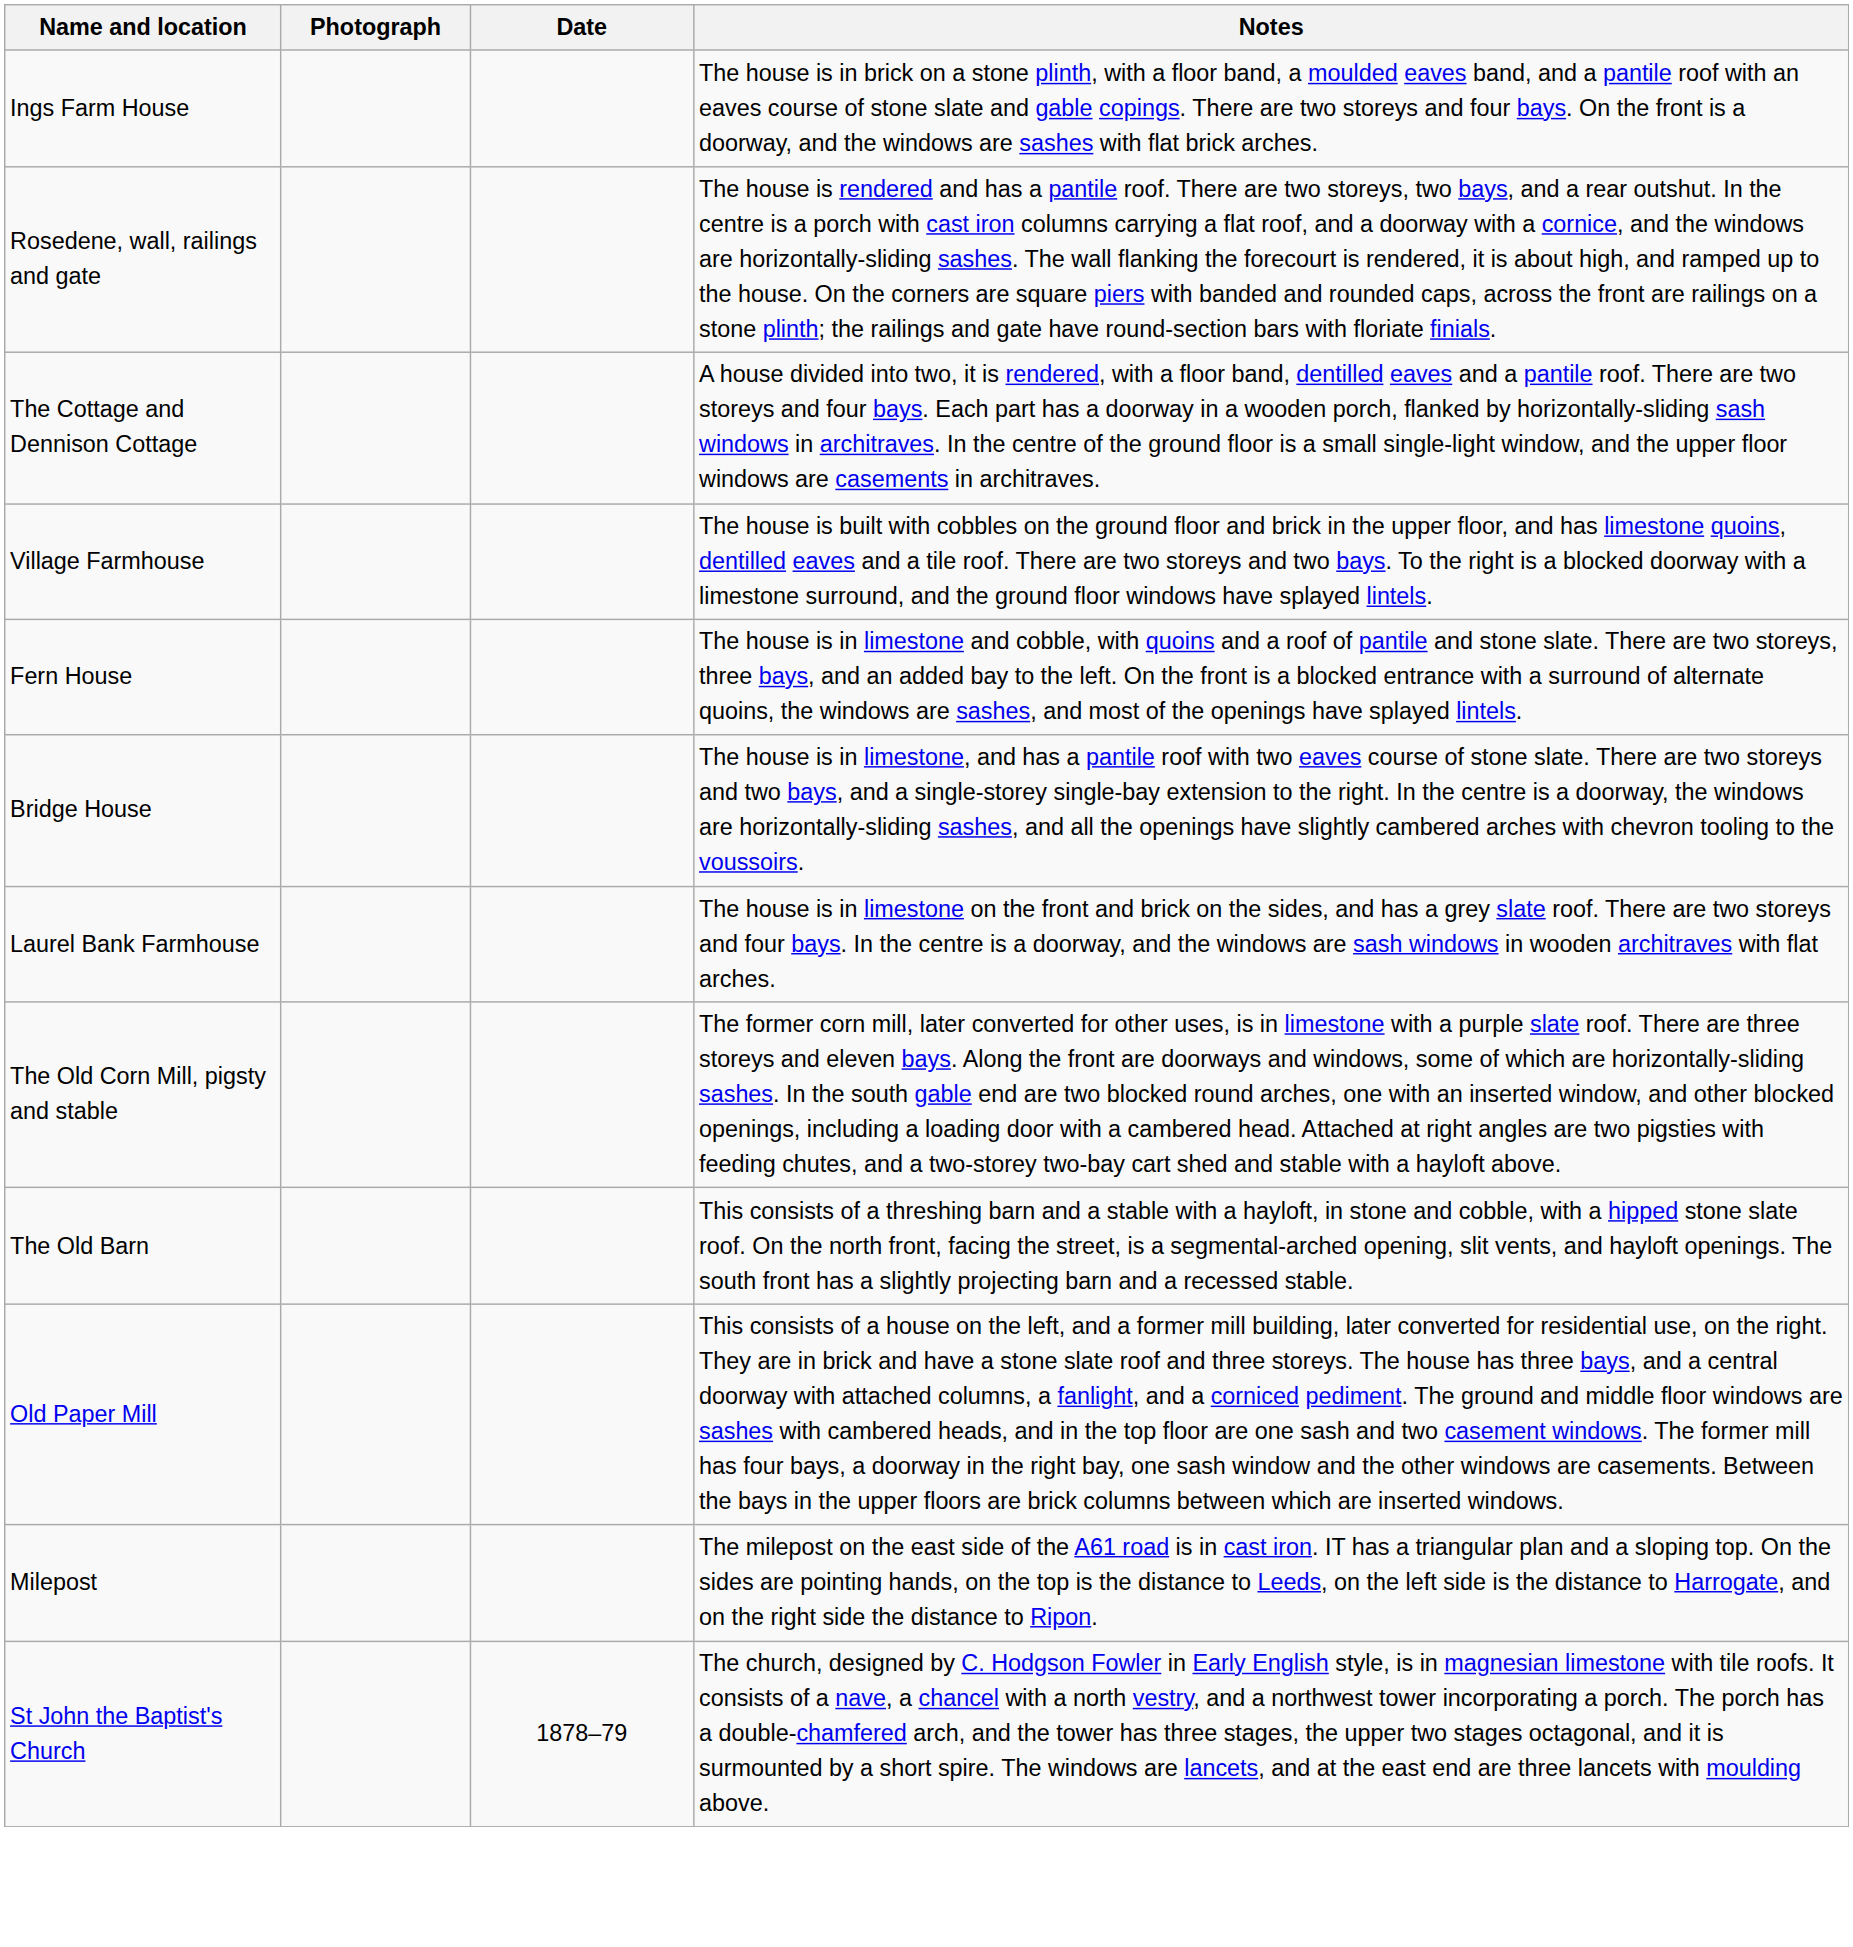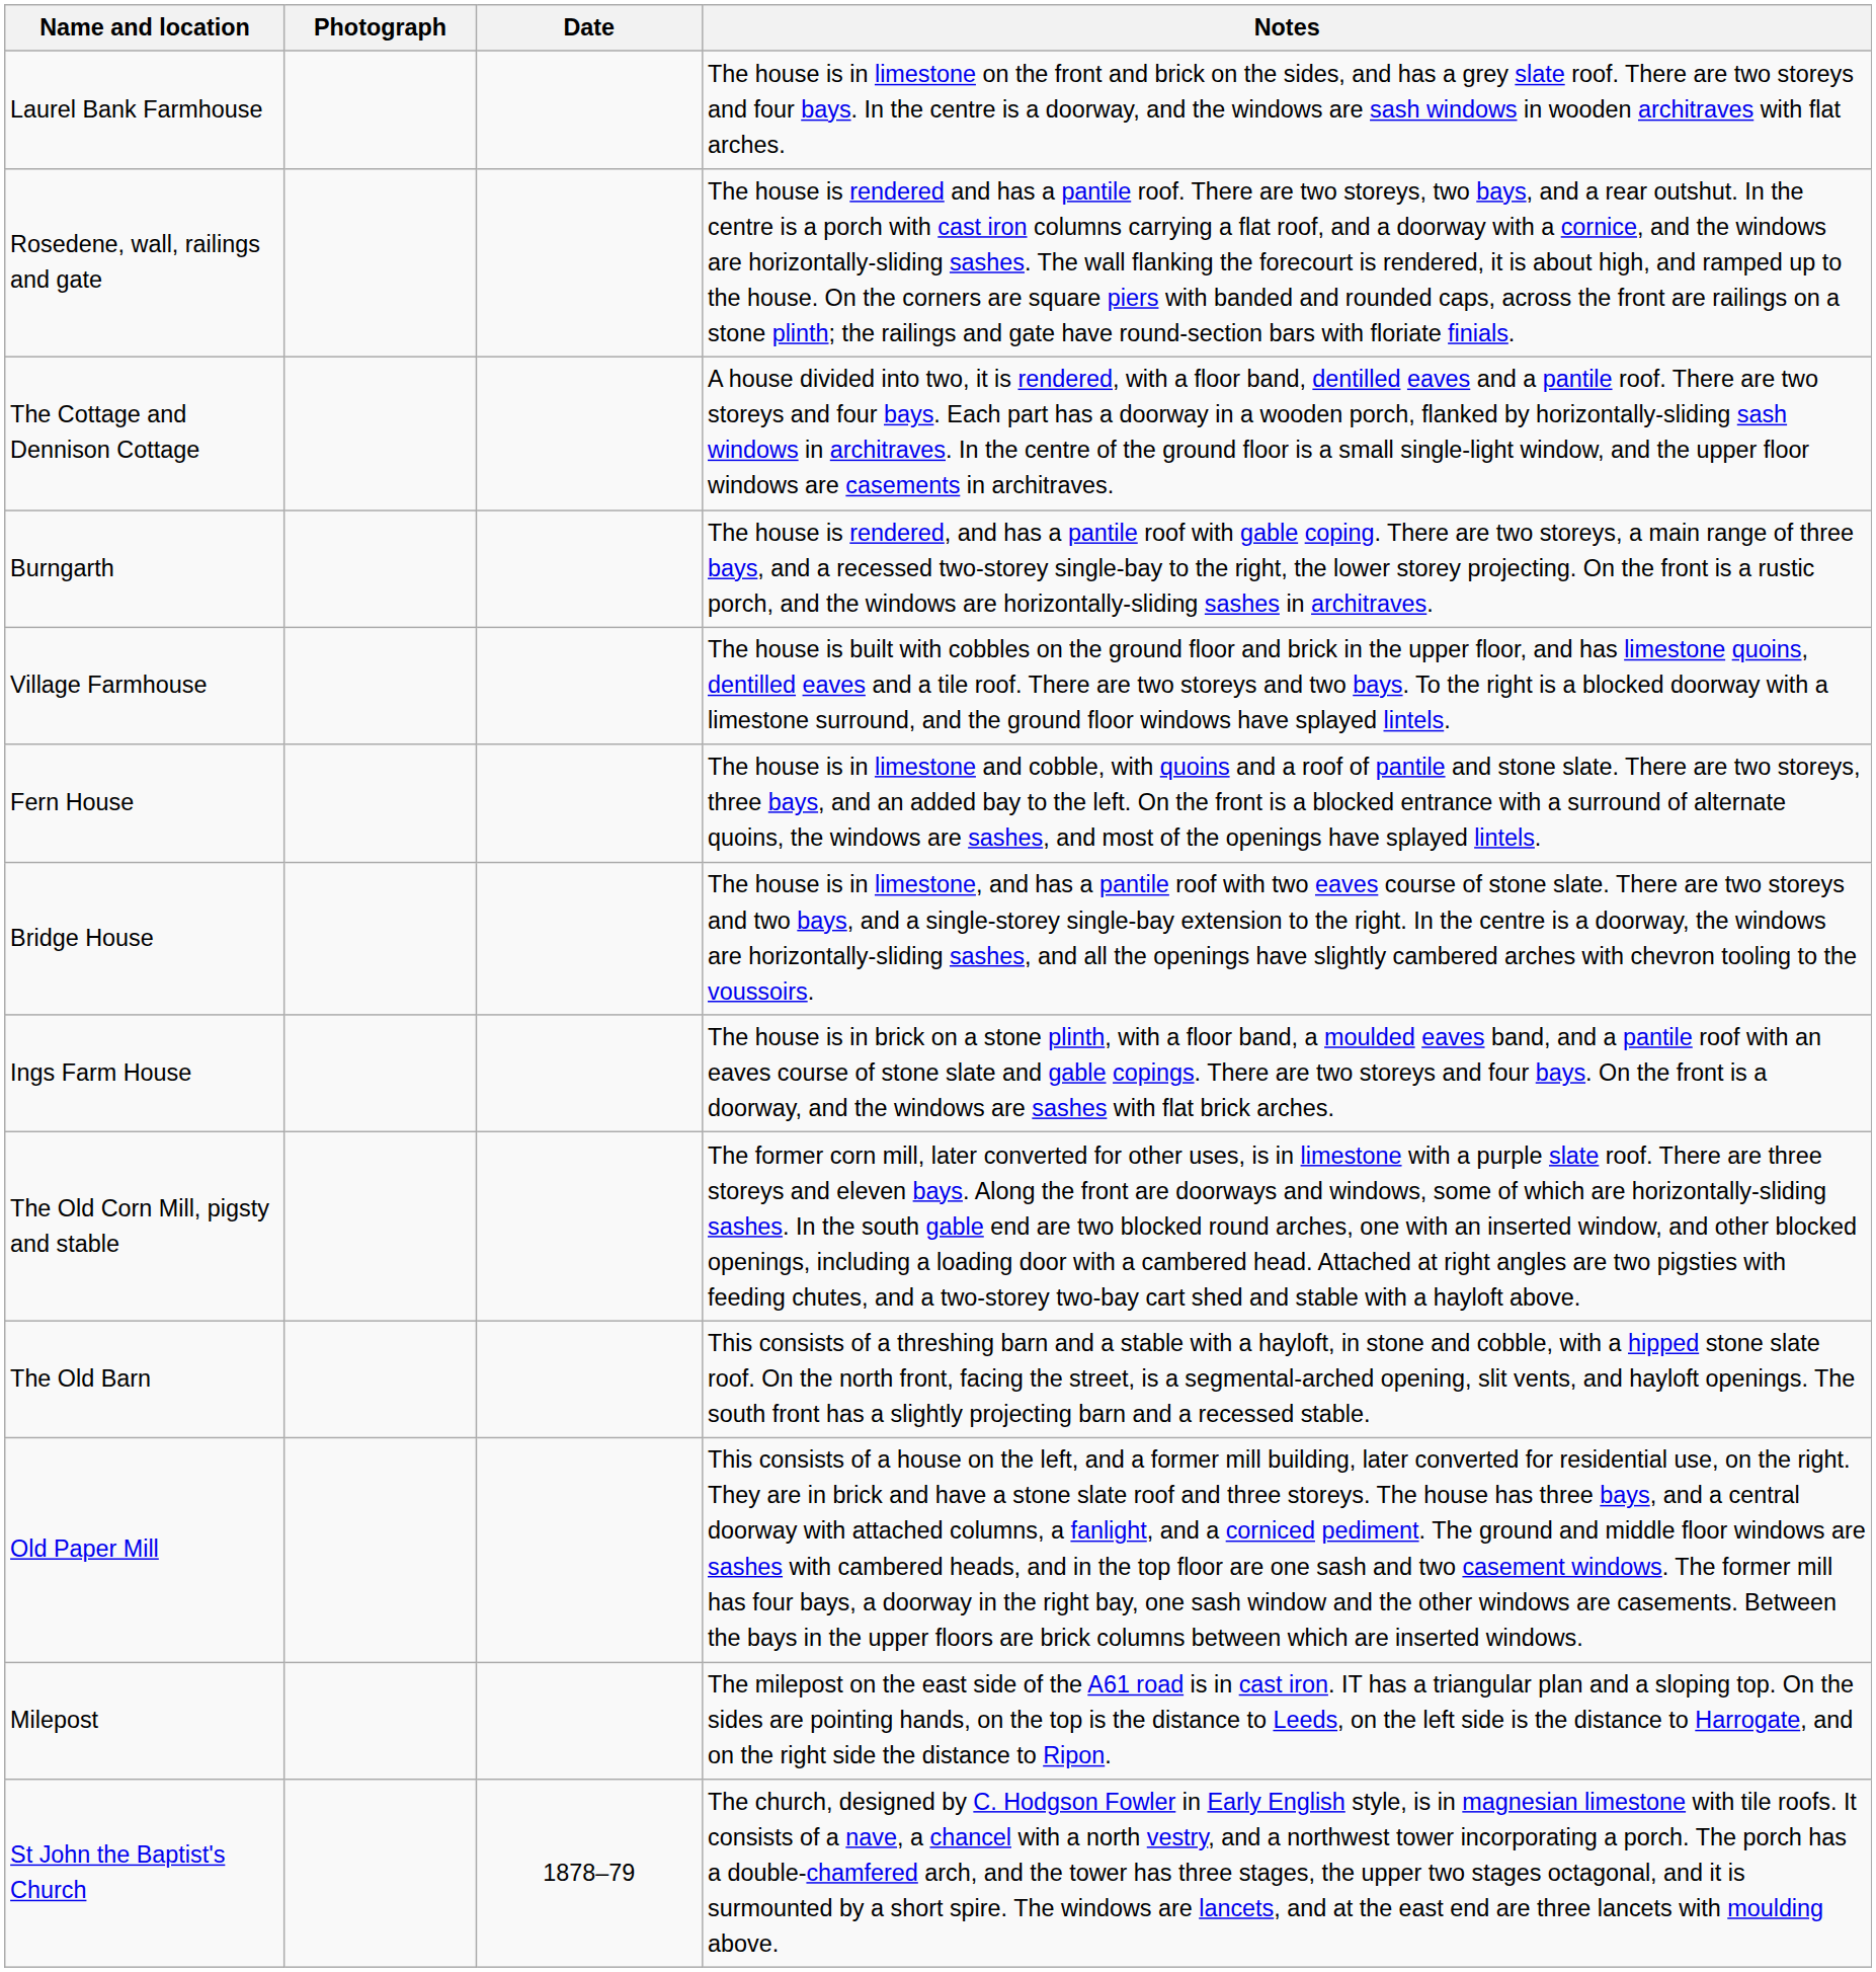rows swapped: Ings Farm House <-> Laurel Bank Farmhouse
+ row: Burngarth | The house is rendered, and has a pantile roof with gable coping. There are two storeys, a main range of three bays, and a recessed two-storey single-bay to the right, the lower storey projecting. On the front is a rustic porch, and the windows are horizontally-sliding sashes in architraves.
